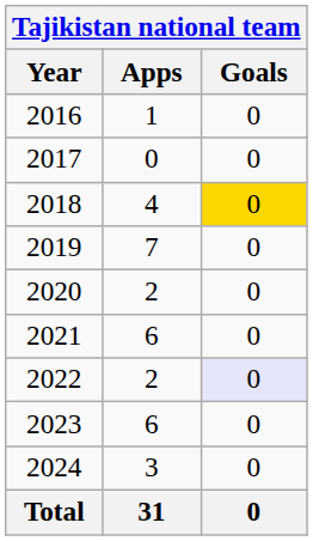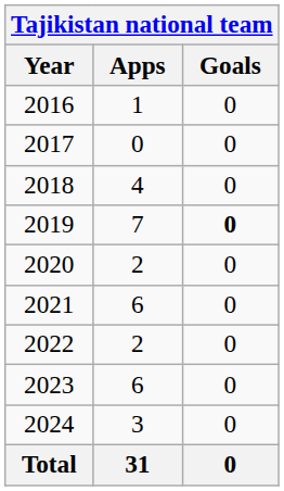2018 | Goals: gold background -> no background
2019 | Goals: normal -> bold
2022 | Goals: lavender background -> no background
